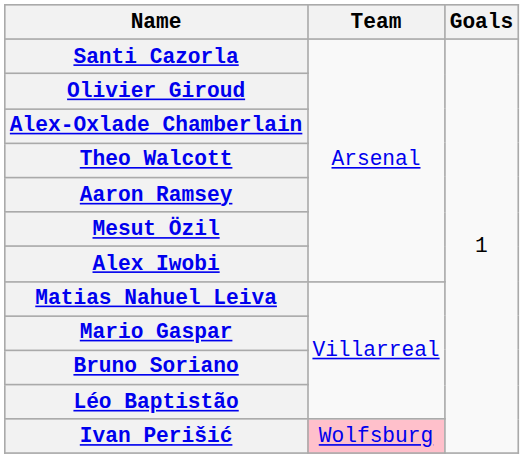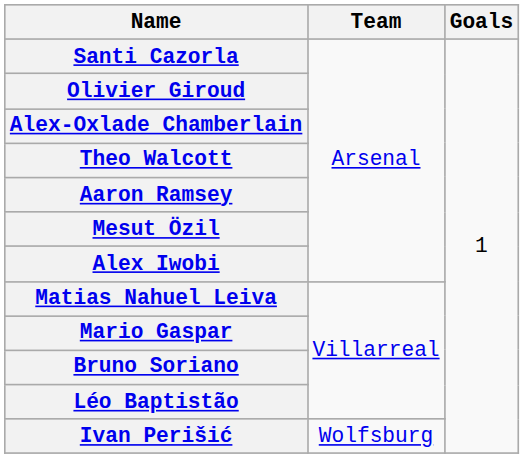Ivan Perišić | Team: pink background -> no background
